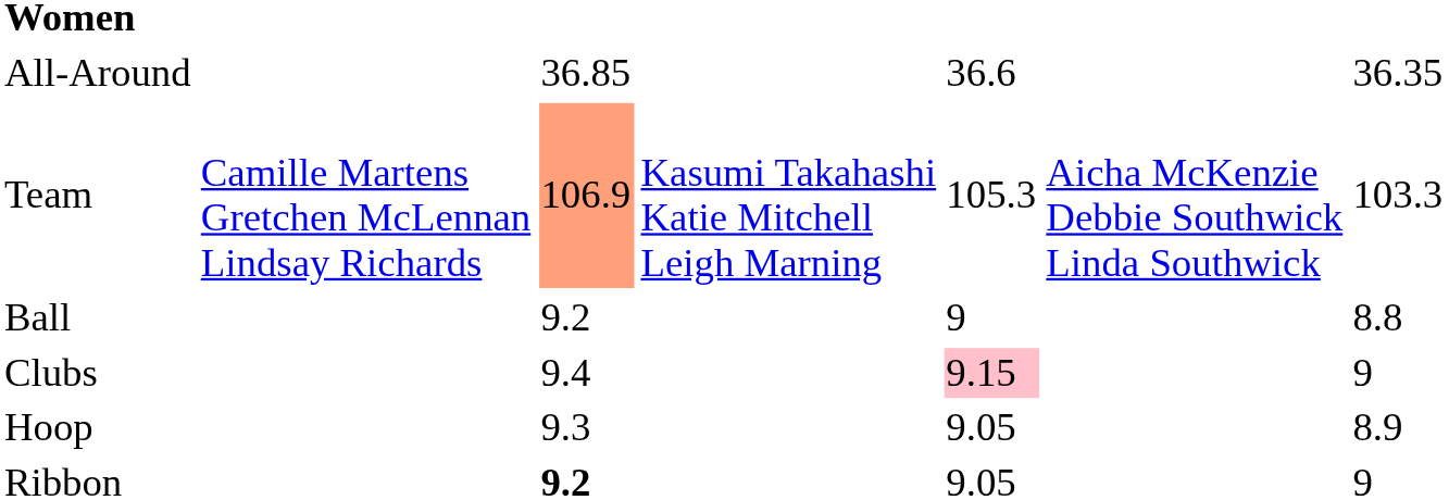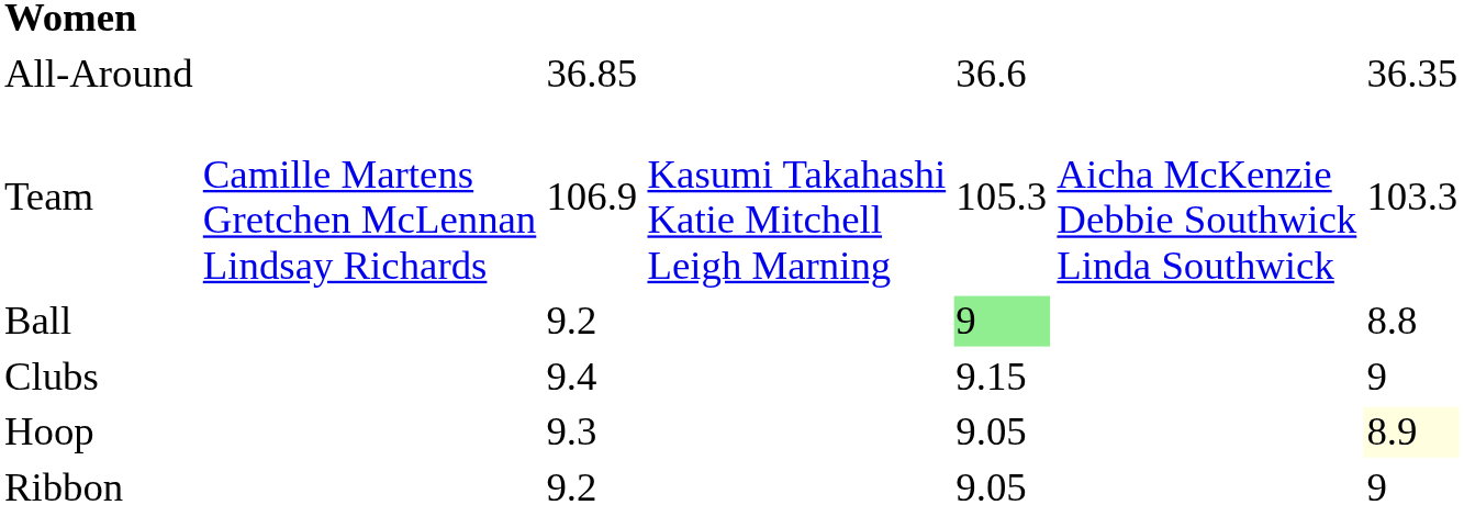Team | column 3: lightsalmon background -> no background
Ball | column 5: no background -> lightgreen background
Clubs | column 5: pink background -> no background
Hoop | column 7: no background -> lightyellow background
Ribbon | column 3: bold -> normal
